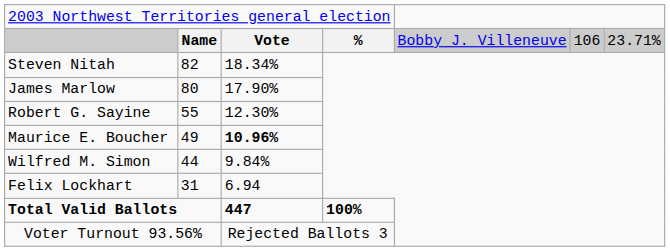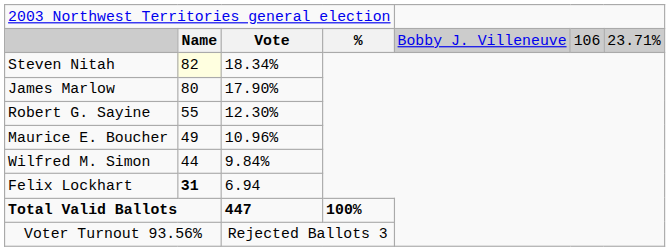Steven Nitah | column 2: no background -> lightyellow background
Maurice E. Boucher | column 3: bold -> normal
Felix Lockhart | column 2: normal -> bold
